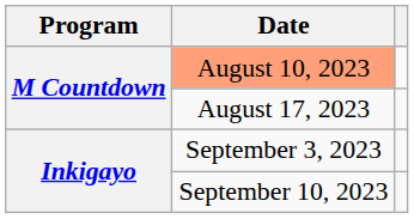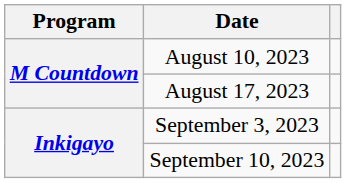August 10, 2023 | Date: lightsalmon background -> no background
